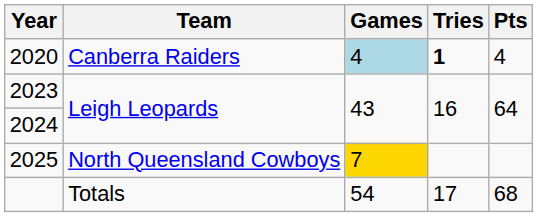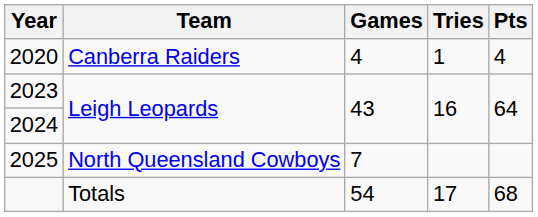2020 | Games: lightblue background -> no background
2020 | Tries: bold -> normal
2025 | Games: gold background -> no background
